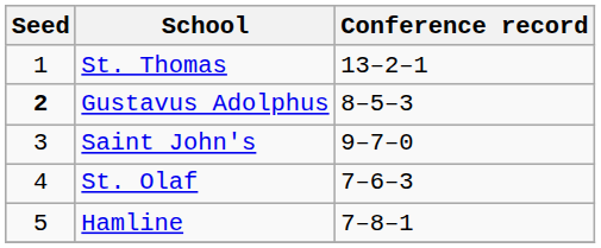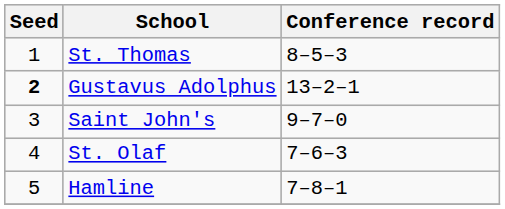St. Thomas | Conference record: 13–2–1 -> 8–5–3
Gustavus Adolphus | Conference record: 8–5–3 -> 13–2–1
